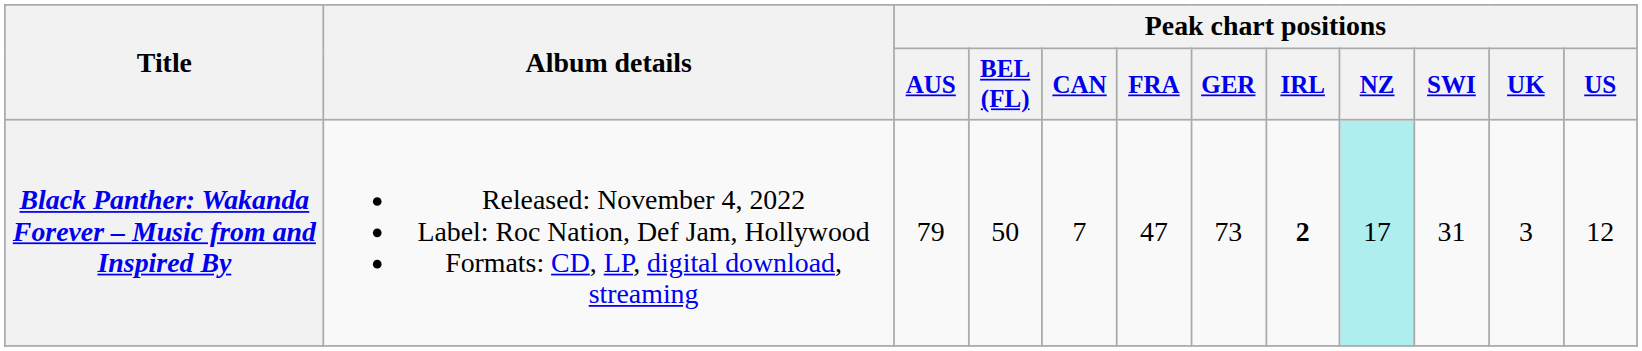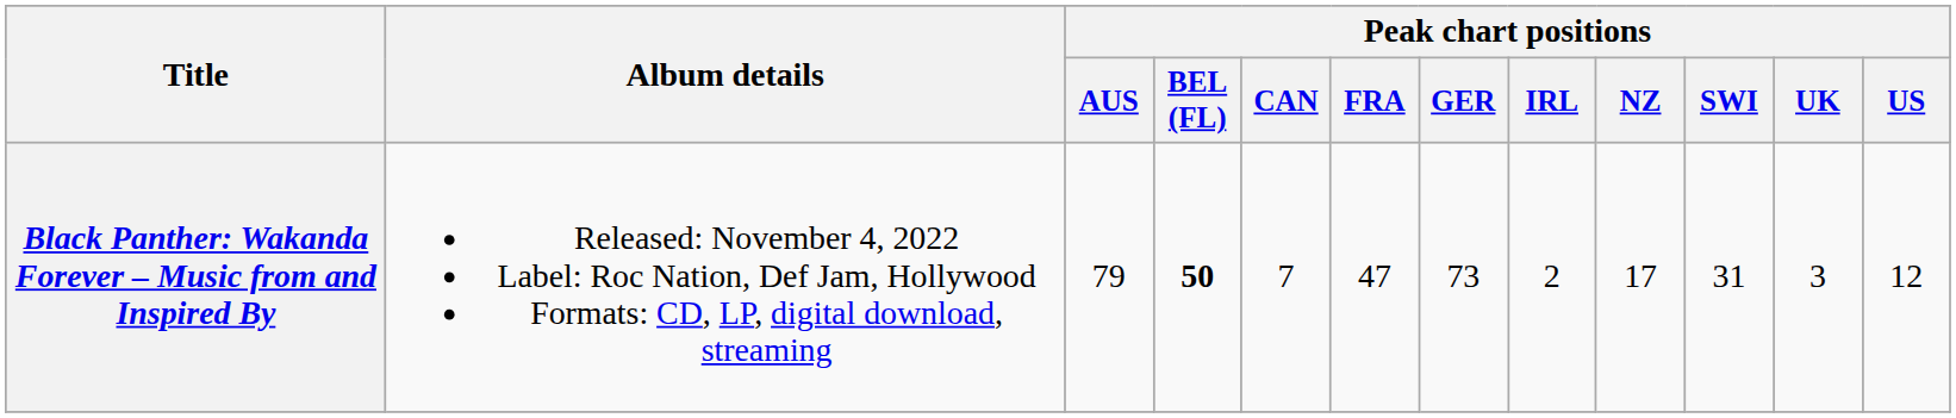Black Panther: Wakanda Forever – Music from and Inspired By | Peak chart positions / BEL (FL): normal -> bold
Black Panther: Wakanda Forever – Music from and Inspired By | Peak chart positions / IRL: bold -> normal
Black Panther: Wakanda Forever – Music from and Inspired By | Peak chart positions / NZ: paleturquoise background -> no background
